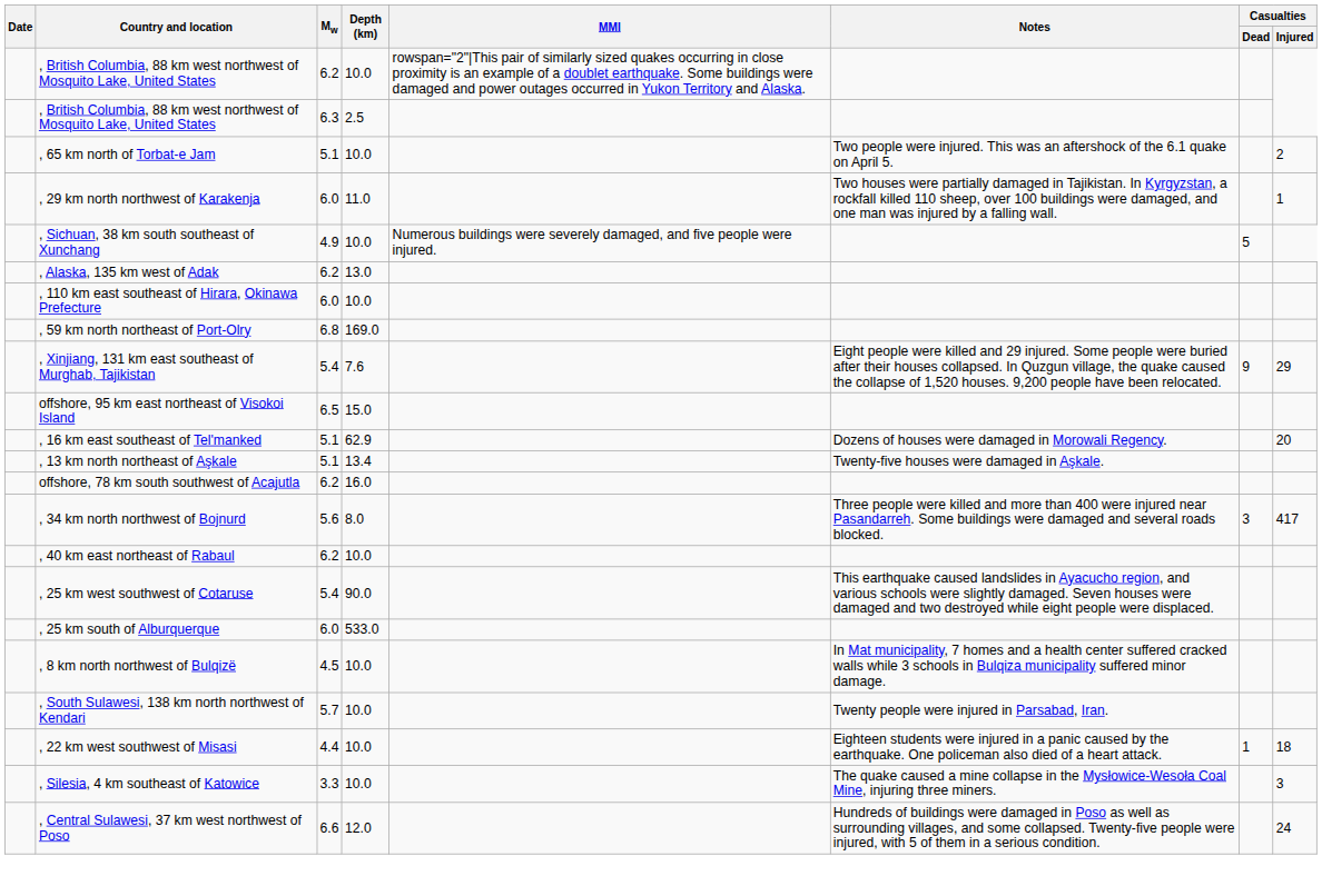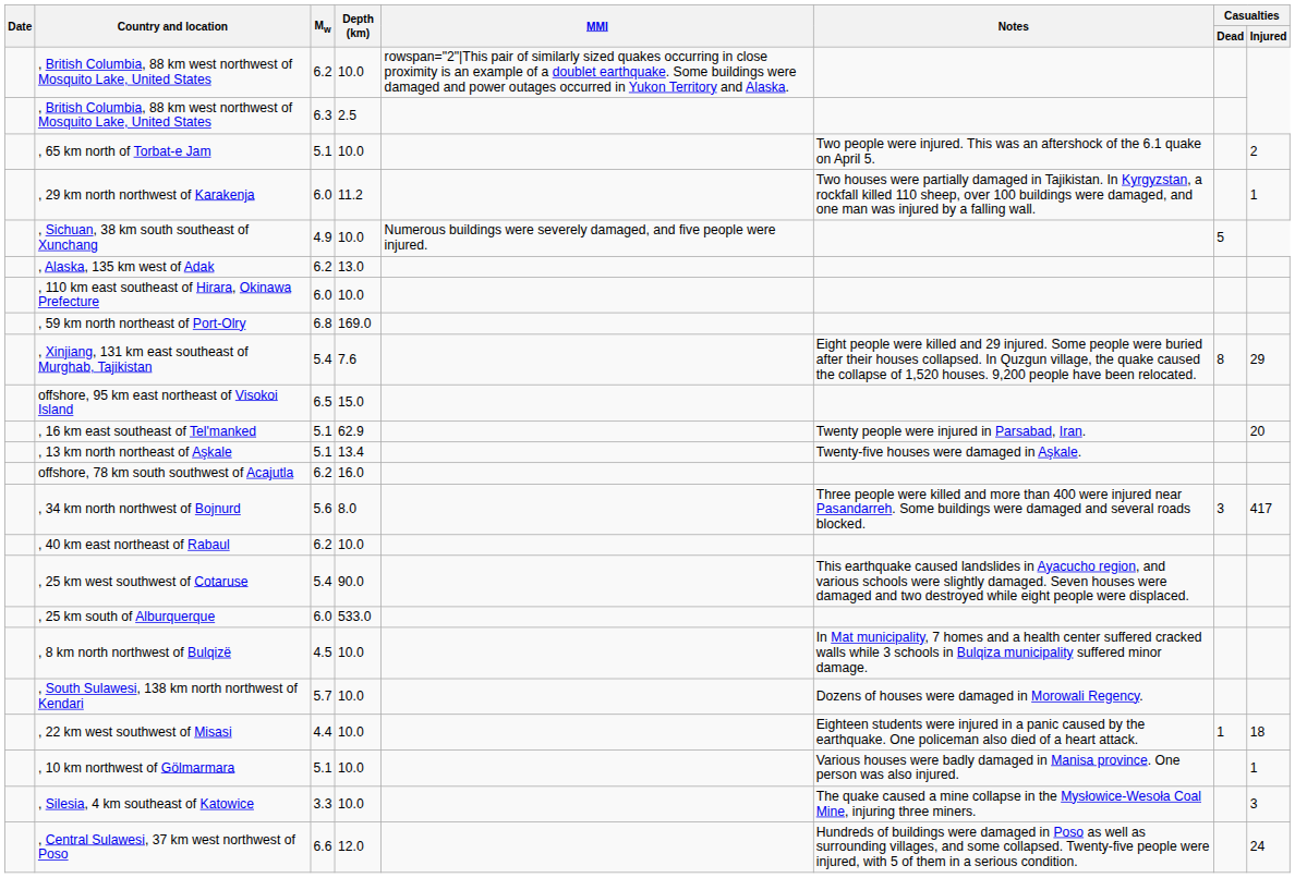, 29 km north northwest of Karakenja | Depth (km): 11.0 -> 11.2
, Xinjiang, 131 km east southeast of Murghab, Tajikistan | Casualties / Dead: 9 -> 8
, 16 km east southeast of Tel'manked | Notes: Dozens of houses were damaged in Morowali Regency. -> Twenty people were injured in Parsabad, Iran.
, South Sulawesi, 138 km north northwest of Kendari | Notes: Twenty people were injured in Parsabad, Iran. -> Dozens of houses were damaged in Morowali Regency.
+ row: , 10 km northwest of Gölmarmara | 5.1 | 10.0 | Various houses were badly damaged in Manisa province. One person was also injured. | 1
